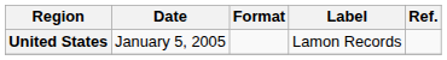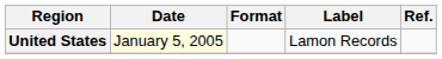United States | Date: no background -> lightyellow background
